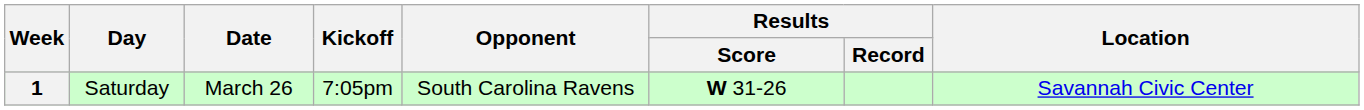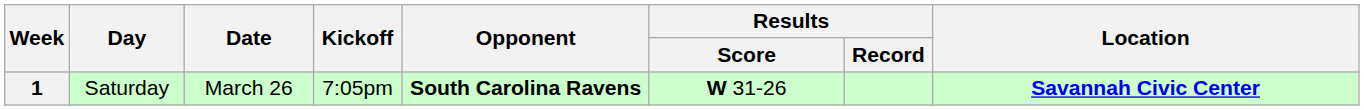1 | Opponent: normal -> bold
1 | Location: normal -> bold
